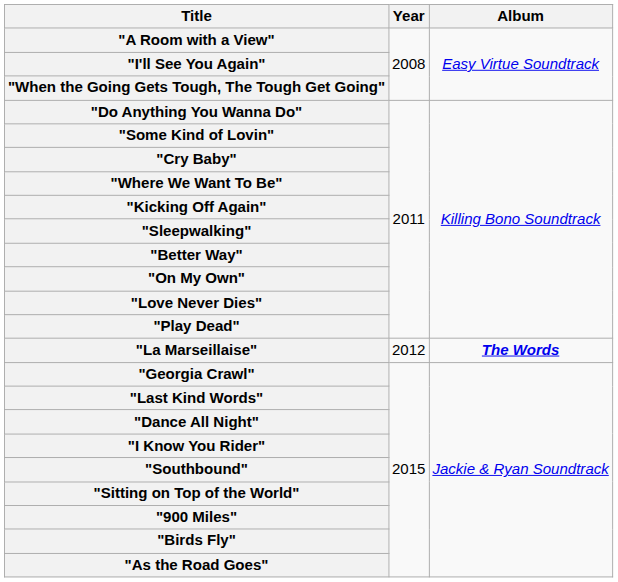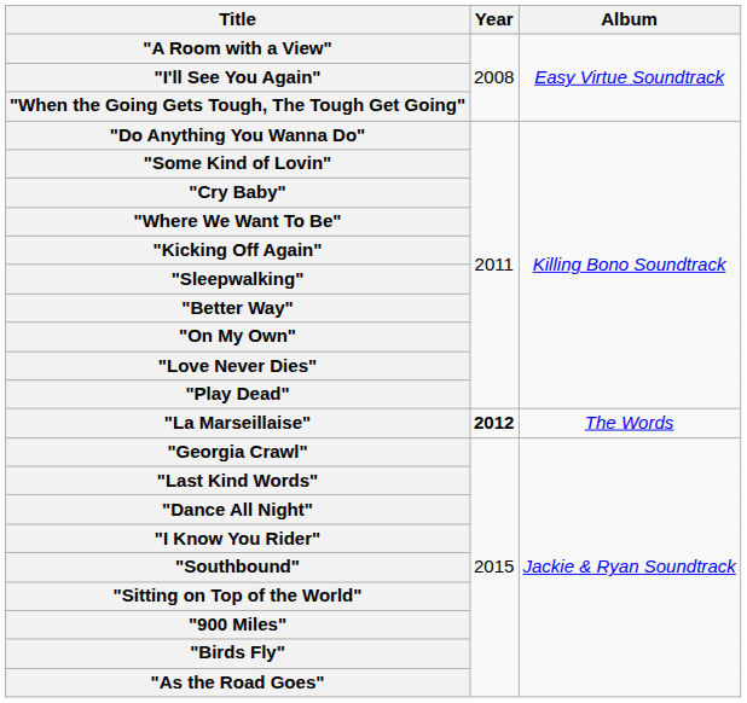"La Marseillaise" | Year: normal -> bold
"La Marseillaise" | Album: bold -> normal
